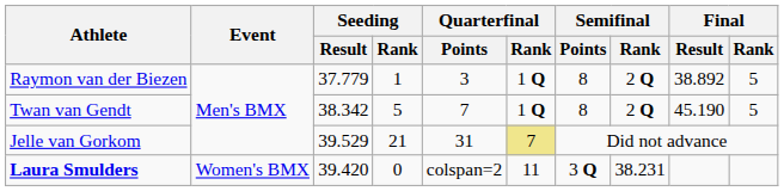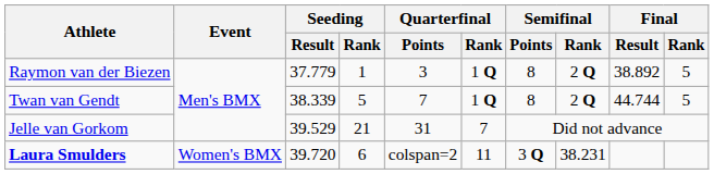Twan van Gendt | Seeding / Result: 38.342 -> 38.339
Twan van Gendt | Final / Result: 45.190 -> 44.744
Jelle van Gorkom | Quarterfinal / Rank: khaki background -> no background
Laura Smulders | Seeding / Result: 39.420 -> 39.720
Laura Smulders | Seeding / Rank: 0 -> 6
